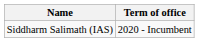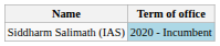Siddharm Salimath (IAS) | Term of office: no background -> lightblue background
